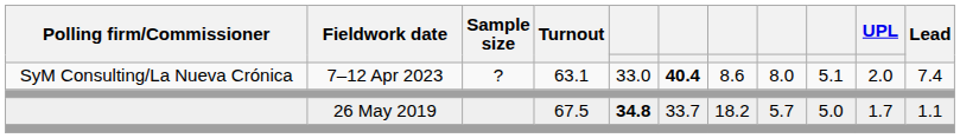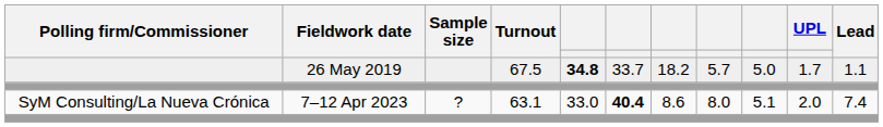rows swapped: 7–12 Apr 2023 <-> 26 May 2019
